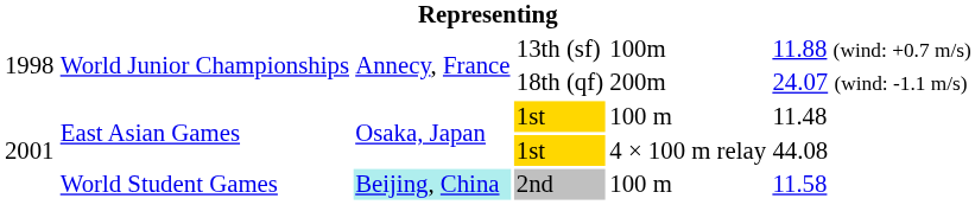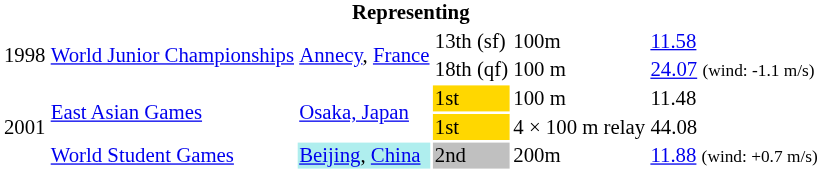13th (sf) | column 6: 11.88 (wind: +0.7 m/s) -> 11.58
18th (qf) | column 5: 200m -> 100 m
2nd | column 5: 100 m -> 200m
2nd | column 6: 11.58 -> 11.88 (wind: +0.7 m/s)
